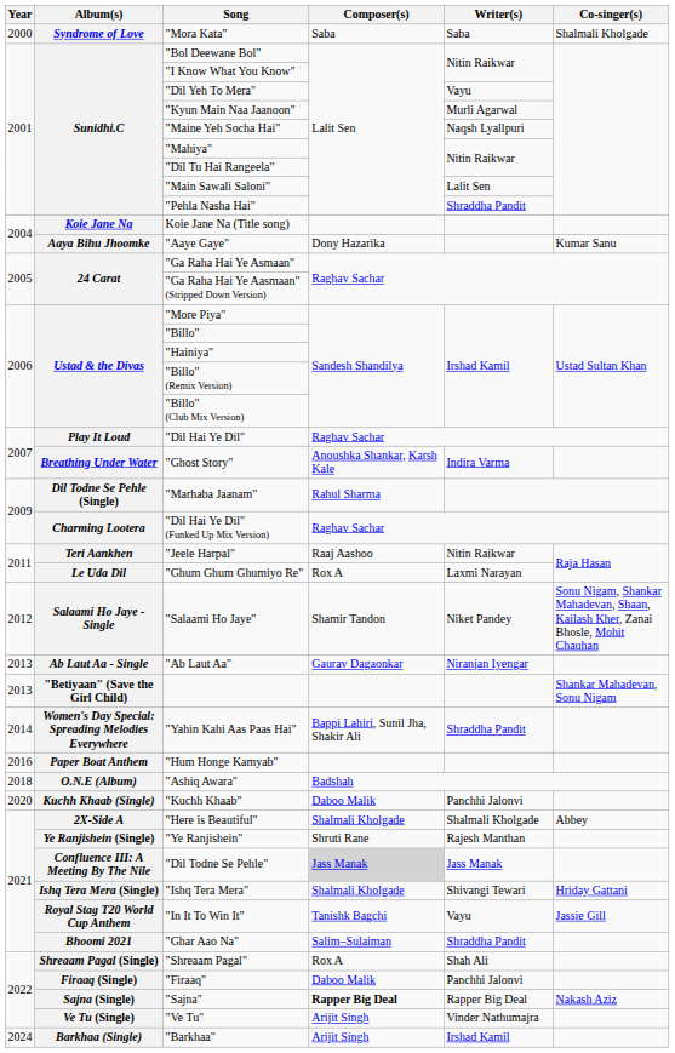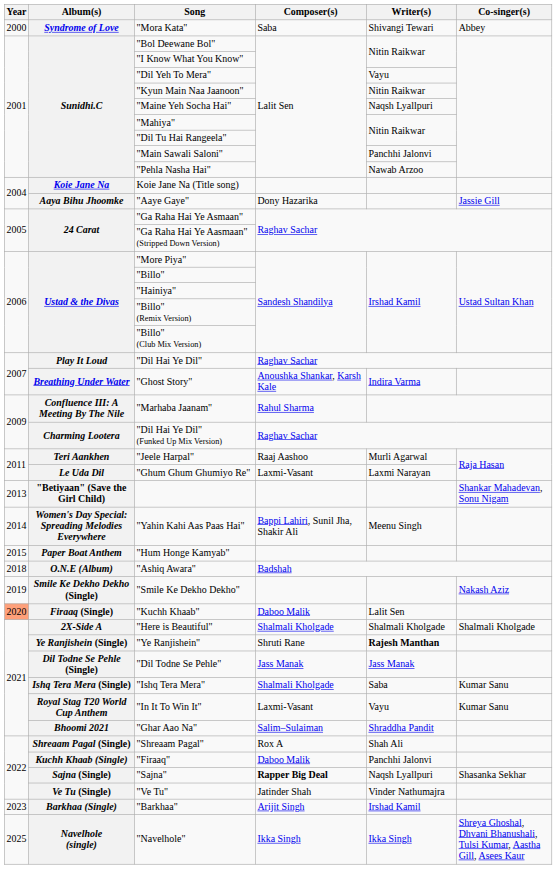"Mora Kata" | Writer(s): Saba -> Shivangi Tewari
"Mora Kata" | Co-singer(s): Shalmali Kholgade -> Abbey
"Kyun Main Naa Jaanoon" | Writer(s): Murli Agarwal -> Nitin Raikwar
"Main Sawali Saloni" | Writer(s): Lalit Sen -> Panchhi Jalonvi
"Pehla Nasha Hai" | Writer(s): Shraddha Pandit -> Nawab Arzoo
"Aaye Gaye" | Co-singer(s): Kumar Sanu -> Jassie Gill
"Marhaba Jaanam" | Album(s): Dil Todne Se Pehle (Single) -> Confluence III: A Meeting By The Nile
"Jeele Harpal" | Writer(s): Nitin Raikwar -> Murli Agarwal
"Ghum Ghum Ghumiyo Re" | Composer(s): Rox A -> Laxmi-Vasant
- row: 2012 | Salaami Ho Jaye - Single | "Salaami Ho Jaye" | Shamir Tandon | Niket Pandey | Sonu Nigam, Shankar Mahadevan, Shaan, Kailash Kher, Zanai Bhosle, Mohit Chauhan
- row: 2013 | Ab Laut Aa - Single | "Ab Laut Aa" | Gaurav Dagaonkar | Niranjan Iyengar
"Yahin Kahi Aas Paas Hai" | Writer(s): Shraddha Pandit -> Meenu Singh
"Hum Honge Kamyab" | Year: 2016 -> 2015
+ row: 2019 | Smile Ke Dekho Dekho (Single) | "Smile Ke Dekho Dekho" | Nakash Aziz
"Kuchh Khaab" | Year: no background -> lightsalmon background
"Kuchh Khaab" | Album(s): Kuchh Khaab (Single) -> Firaaq (Single)
"Kuchh Khaab" | Writer(s): Panchhi Jalonvi -> Lalit Sen
"Here is Beautiful" | Co-singer(s): Abbey -> Shalmali Kholgade
"Ye Ranjishein" | Writer(s): normal -> bold
"Dil Todne Se Pehle" | Album(s): Confluence III: A Meeting By The Nile -> Dil Todne Se Pehle (Single)
"Dil Todne Se Pehle" | Composer(s): lightgrey background -> no background
"Ishq Tera Mera" | Writer(s): Shivangi Tewari -> Saba
"Ishq Tera Mera" | Co-singer(s): Hriday Gattani -> Kumar Sanu
"In It To Win It" | Composer(s): Tanishk Bagchi -> Laxmi-Vasant
"In It To Win It" | Co-singer(s): Jassie Gill -> Kumar Sanu
"Firaaq" | Album(s): Firaaq (Single) -> Kuchh Khaab (Single)
"Sajna" | Writer(s): Rapper Big Deal -> Naqsh Lyallpuri
"Sajna" | Co-singer(s): Nakash Aziz -> Shasanka Sekhar
"Ve Tu" | Composer(s): Arijit Singh -> Jatinder Shah
"Barkhaa" | Year: 2024 -> 2023
+ row: 2025 | Navelhole (single) | "Navelhole" | Ikka Singh | Ikka Singh | Shreya Ghoshal, Dhvani Bhanushali, Tulsi Kumar, Aastha Gill, Asees Kaur
